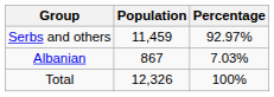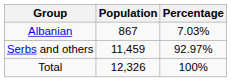rows swapped: Albanian <-> Serbs and others
